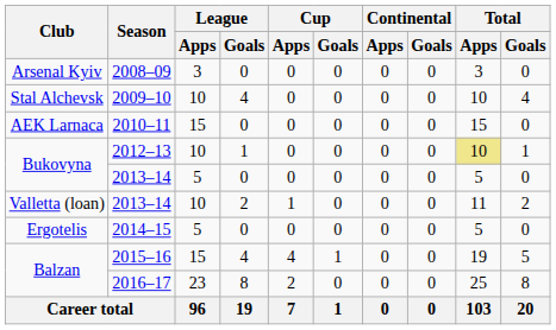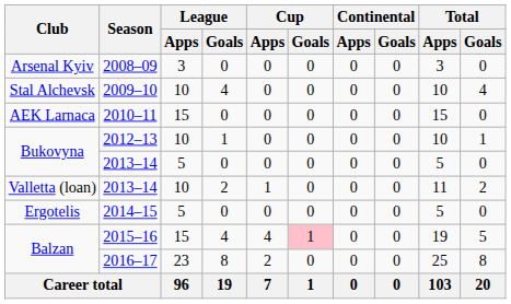2012–13 | Total / Apps: khaki background -> no background
2015–16 | Cup / Goals: no background -> pink background
